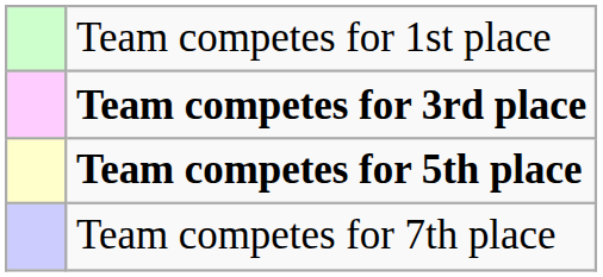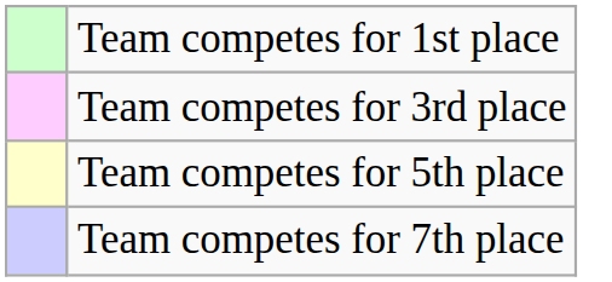Team competes for 3rd place | column 2: bold -> normal
Team competes for 5th place | column 2: bold -> normal
